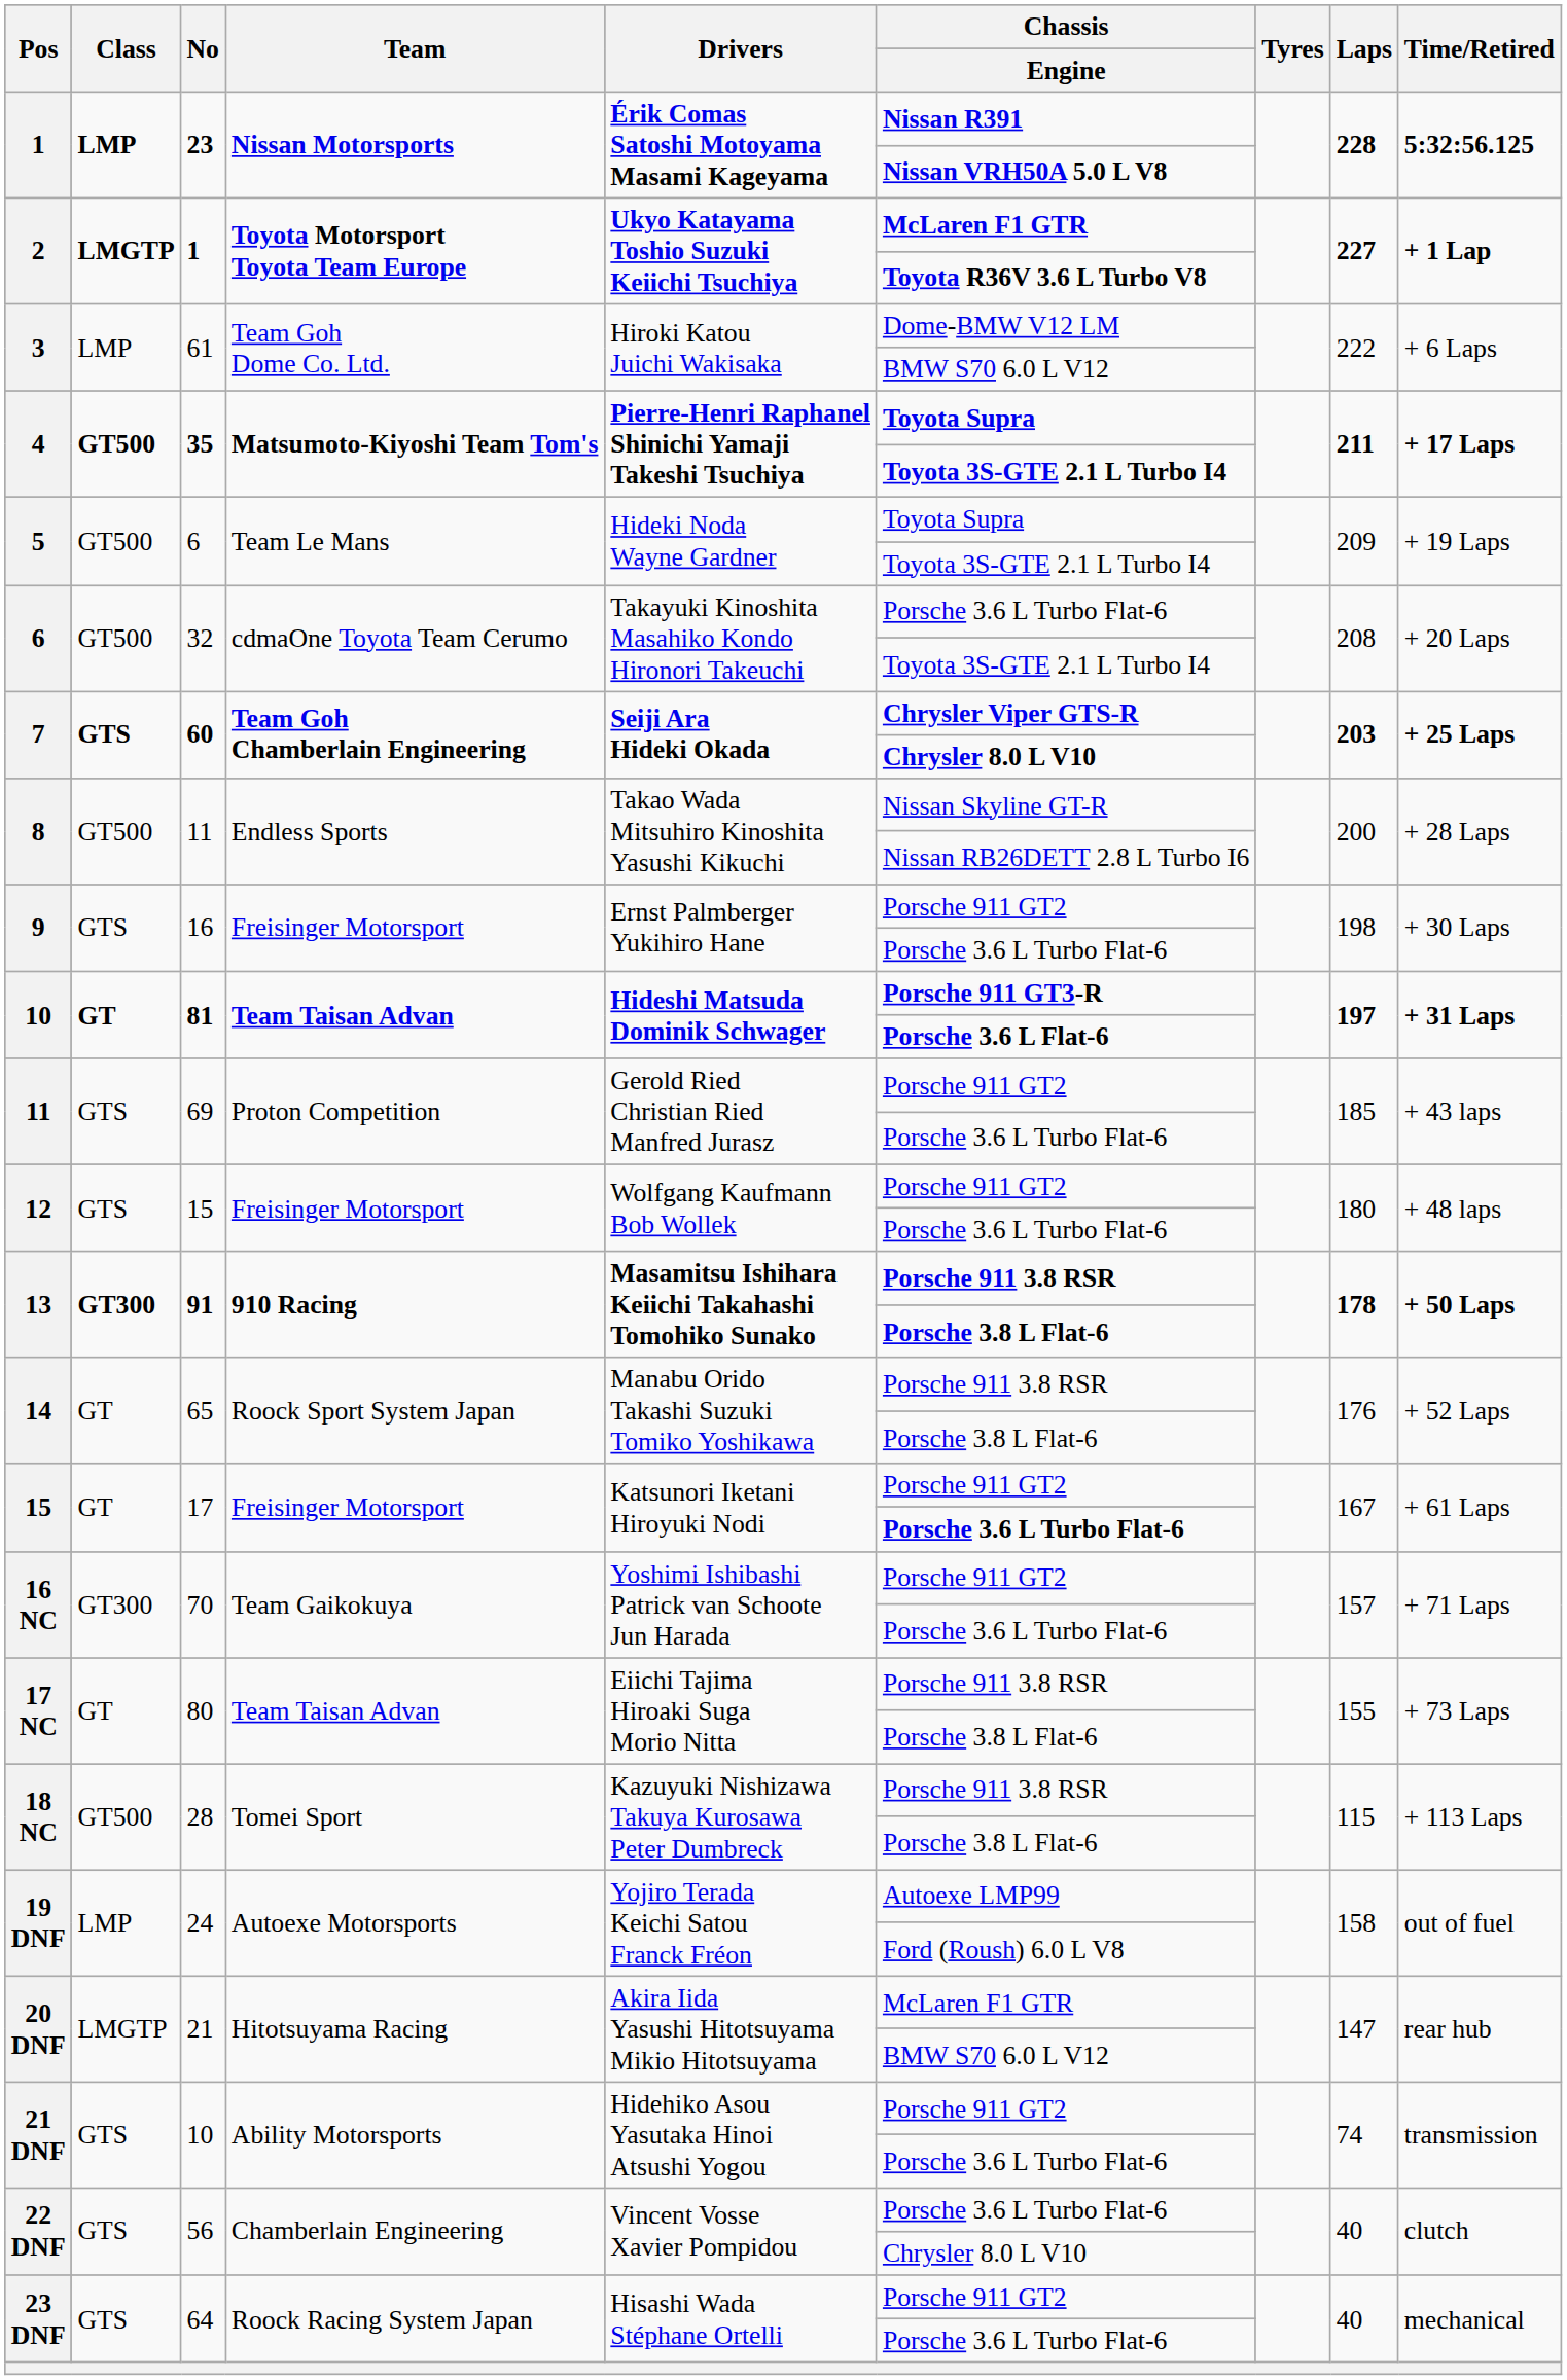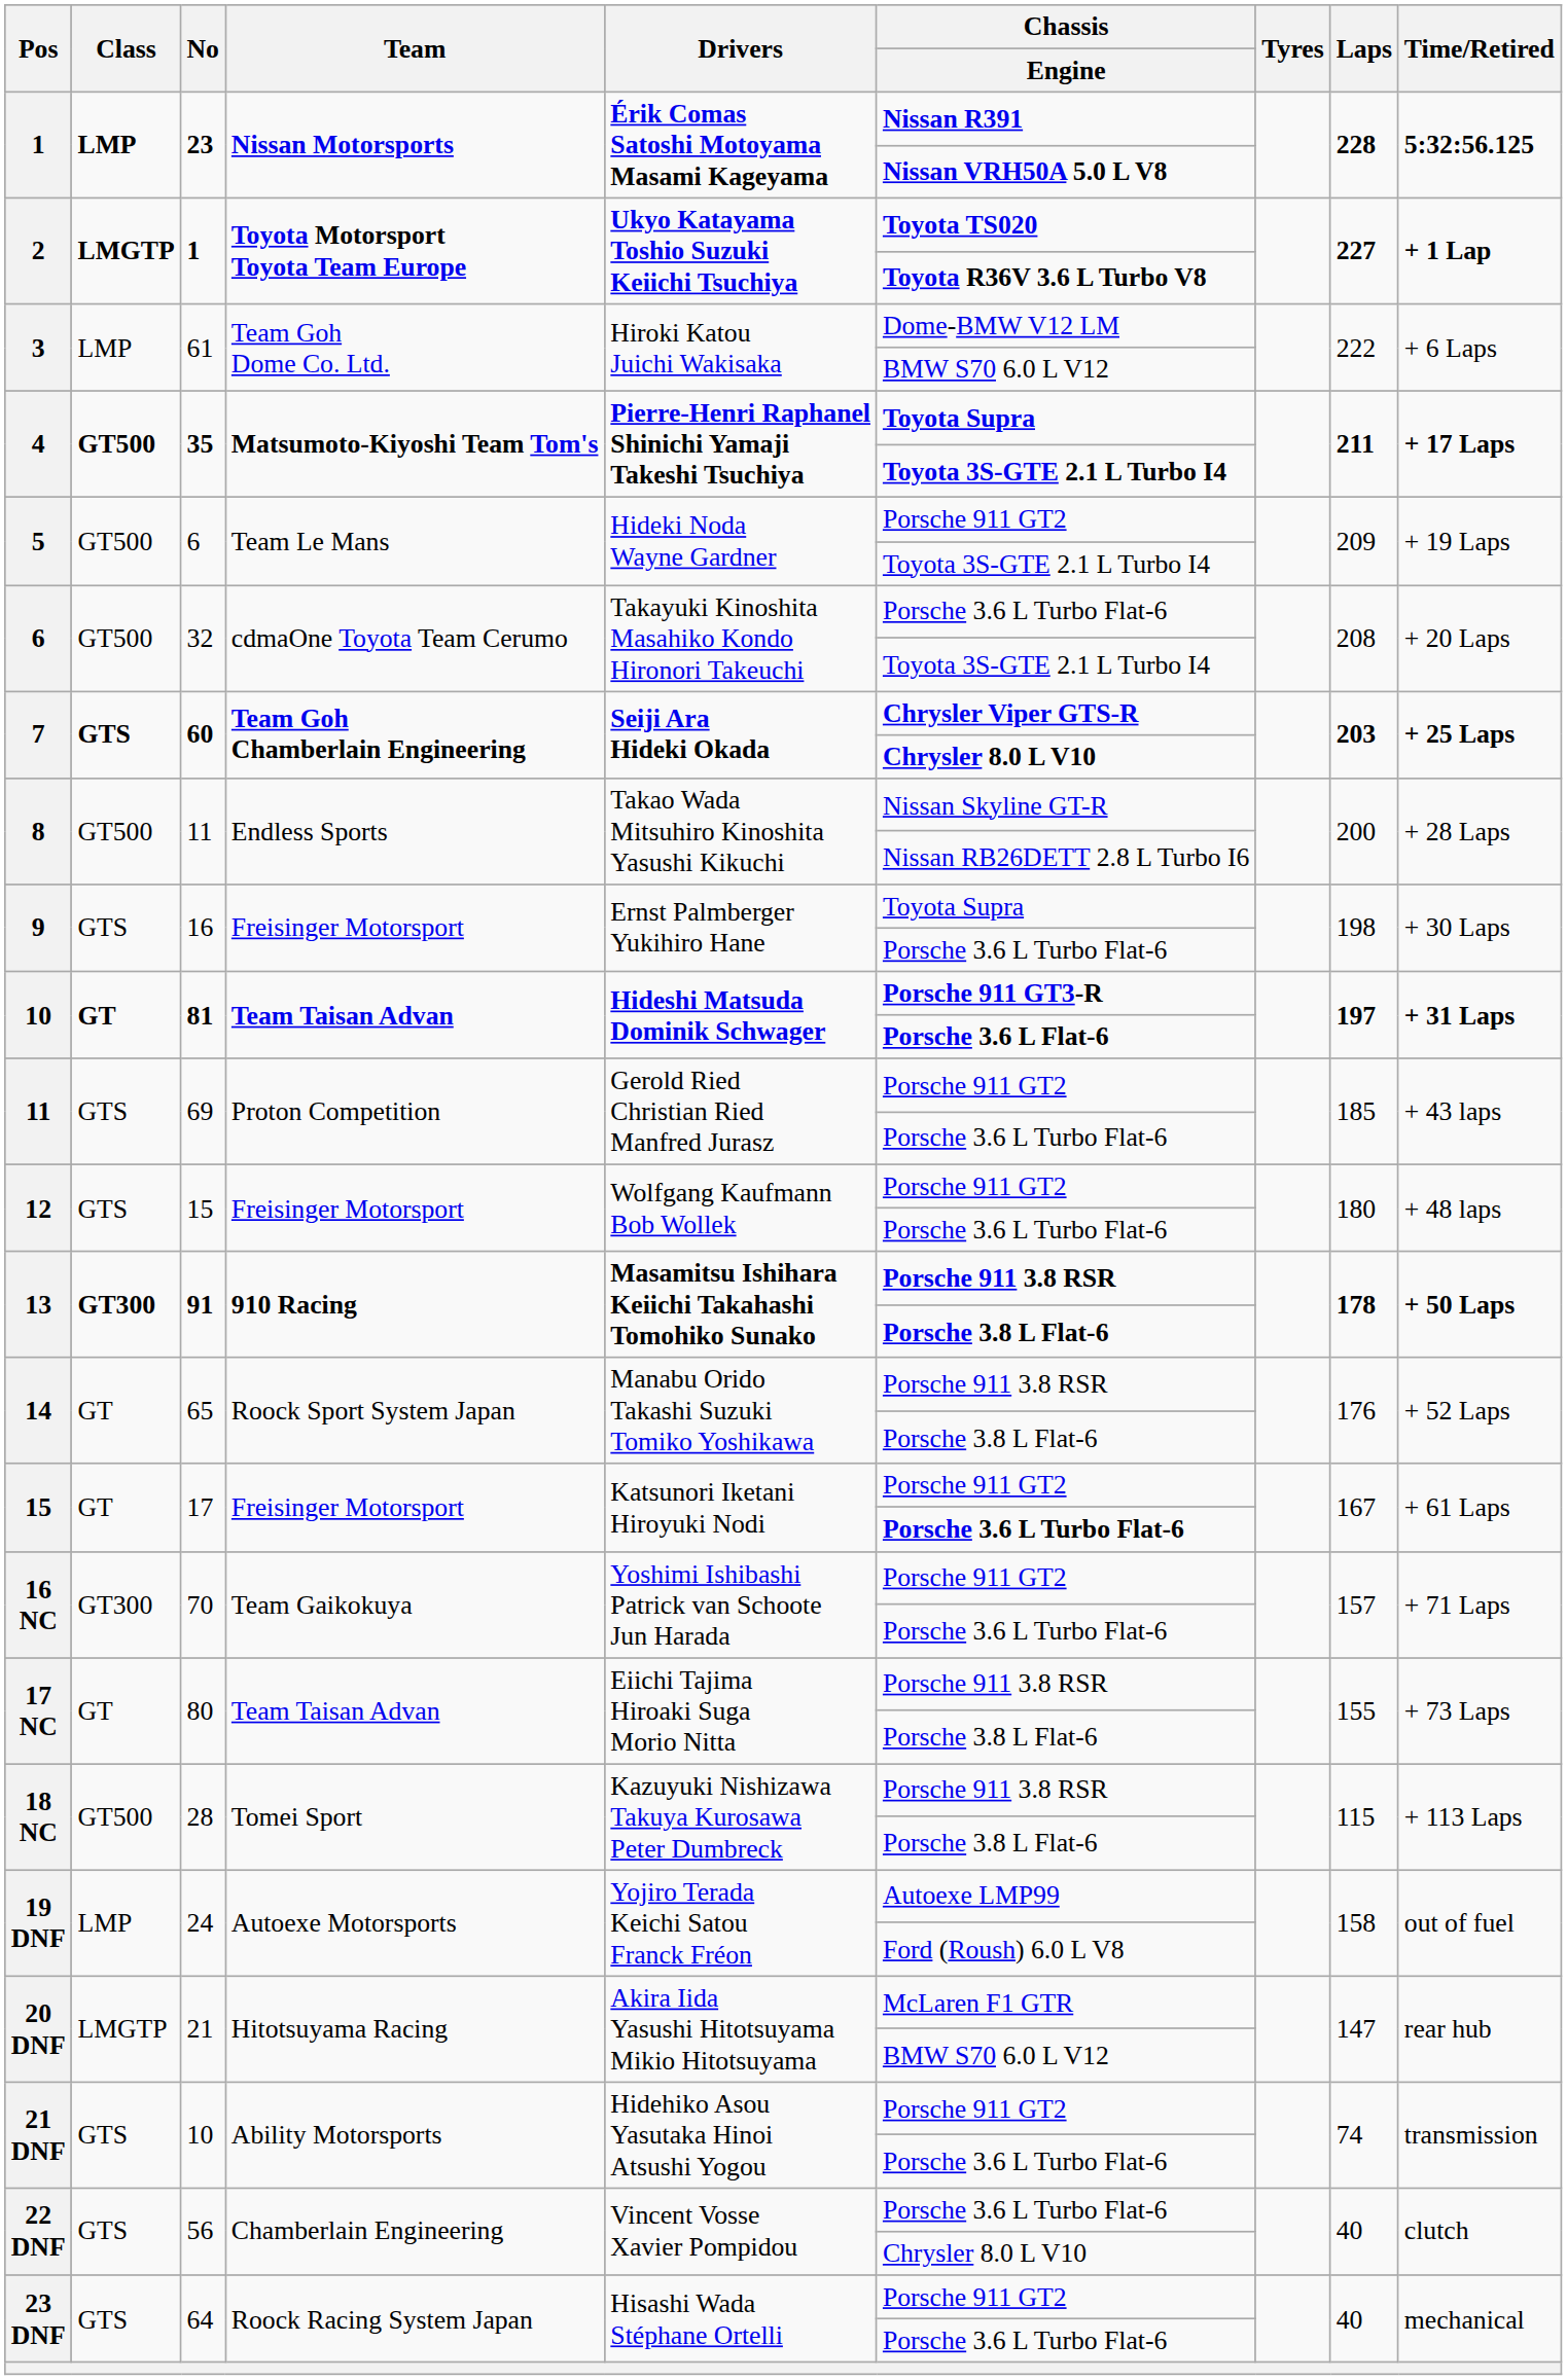row 5 | Chassis / Engine: McLaren F1 GTR -> Toyota TS020
row 11 | Chassis / Engine: Toyota Supra -> Porsche 911 GT2
row 19 | Chassis / Engine: Porsche 911 GT2 -> Toyota Supra
